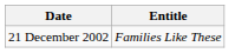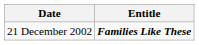21 December 2002 | Entitle: normal -> bold
